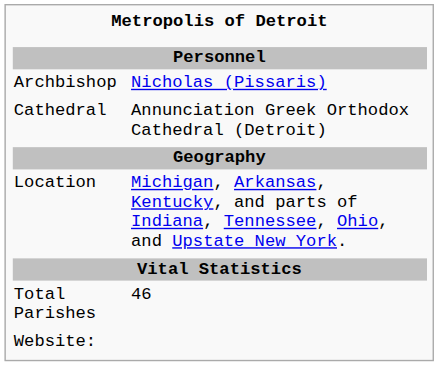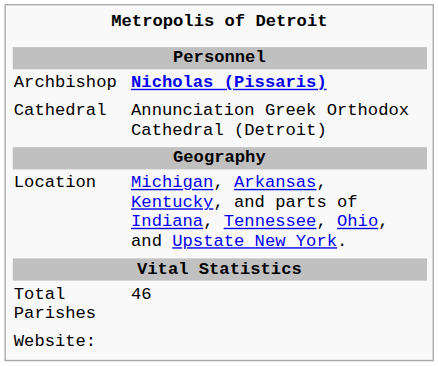Archbishop | column 2: normal -> bold
